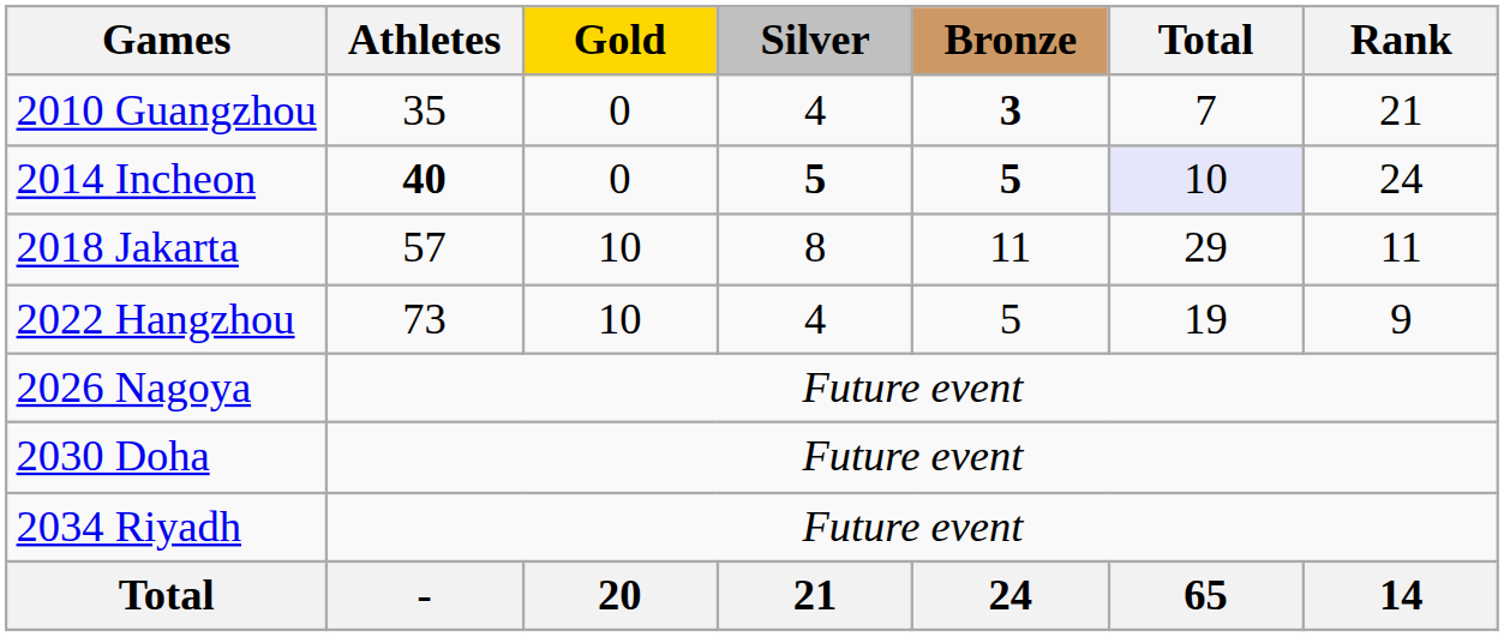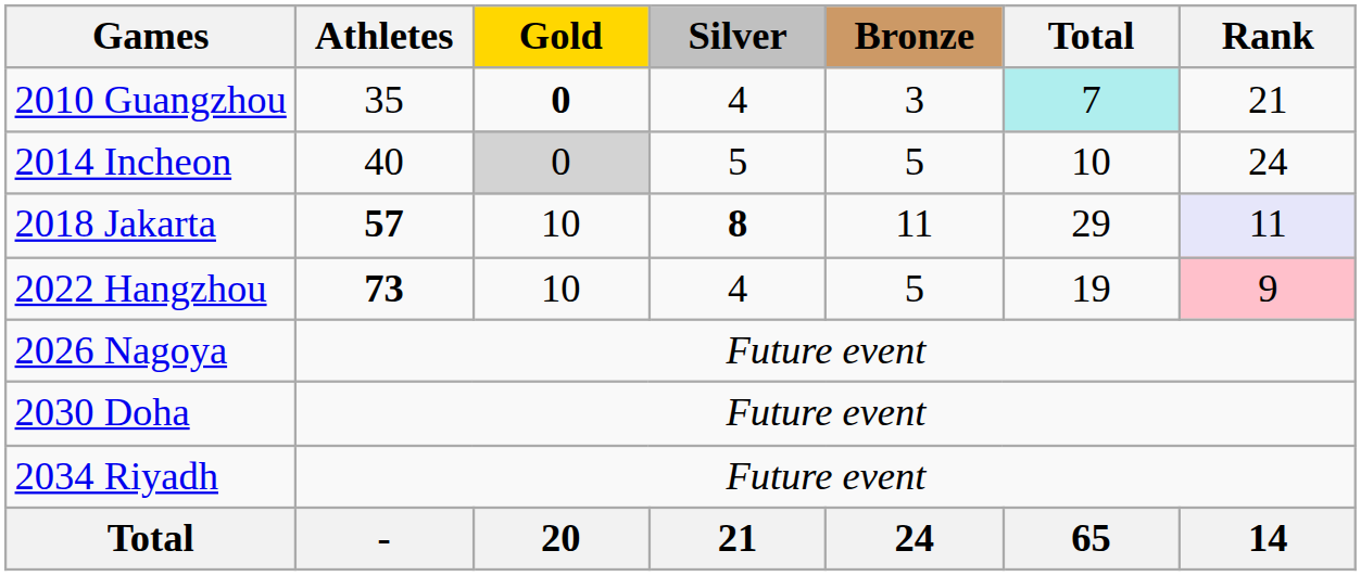2010 Guangzhou | Gold: normal -> bold
2010 Guangzhou | Bronze: bold -> normal
2010 Guangzhou | Total: no background -> paleturquoise background
2014 Incheon | Athletes: bold -> normal
2014 Incheon | Gold: no background -> lightgrey background
2014 Incheon | Silver: bold -> normal
2014 Incheon | Bronze: bold -> normal
2014 Incheon | Total: lavender background -> no background
2018 Jakarta | Athletes: normal -> bold
2018 Jakarta | Silver: normal -> bold
2018 Jakarta | Rank: no background -> lavender background
2022 Hangzhou | Athletes: normal -> bold
2022 Hangzhou | Rank: no background -> pink background
